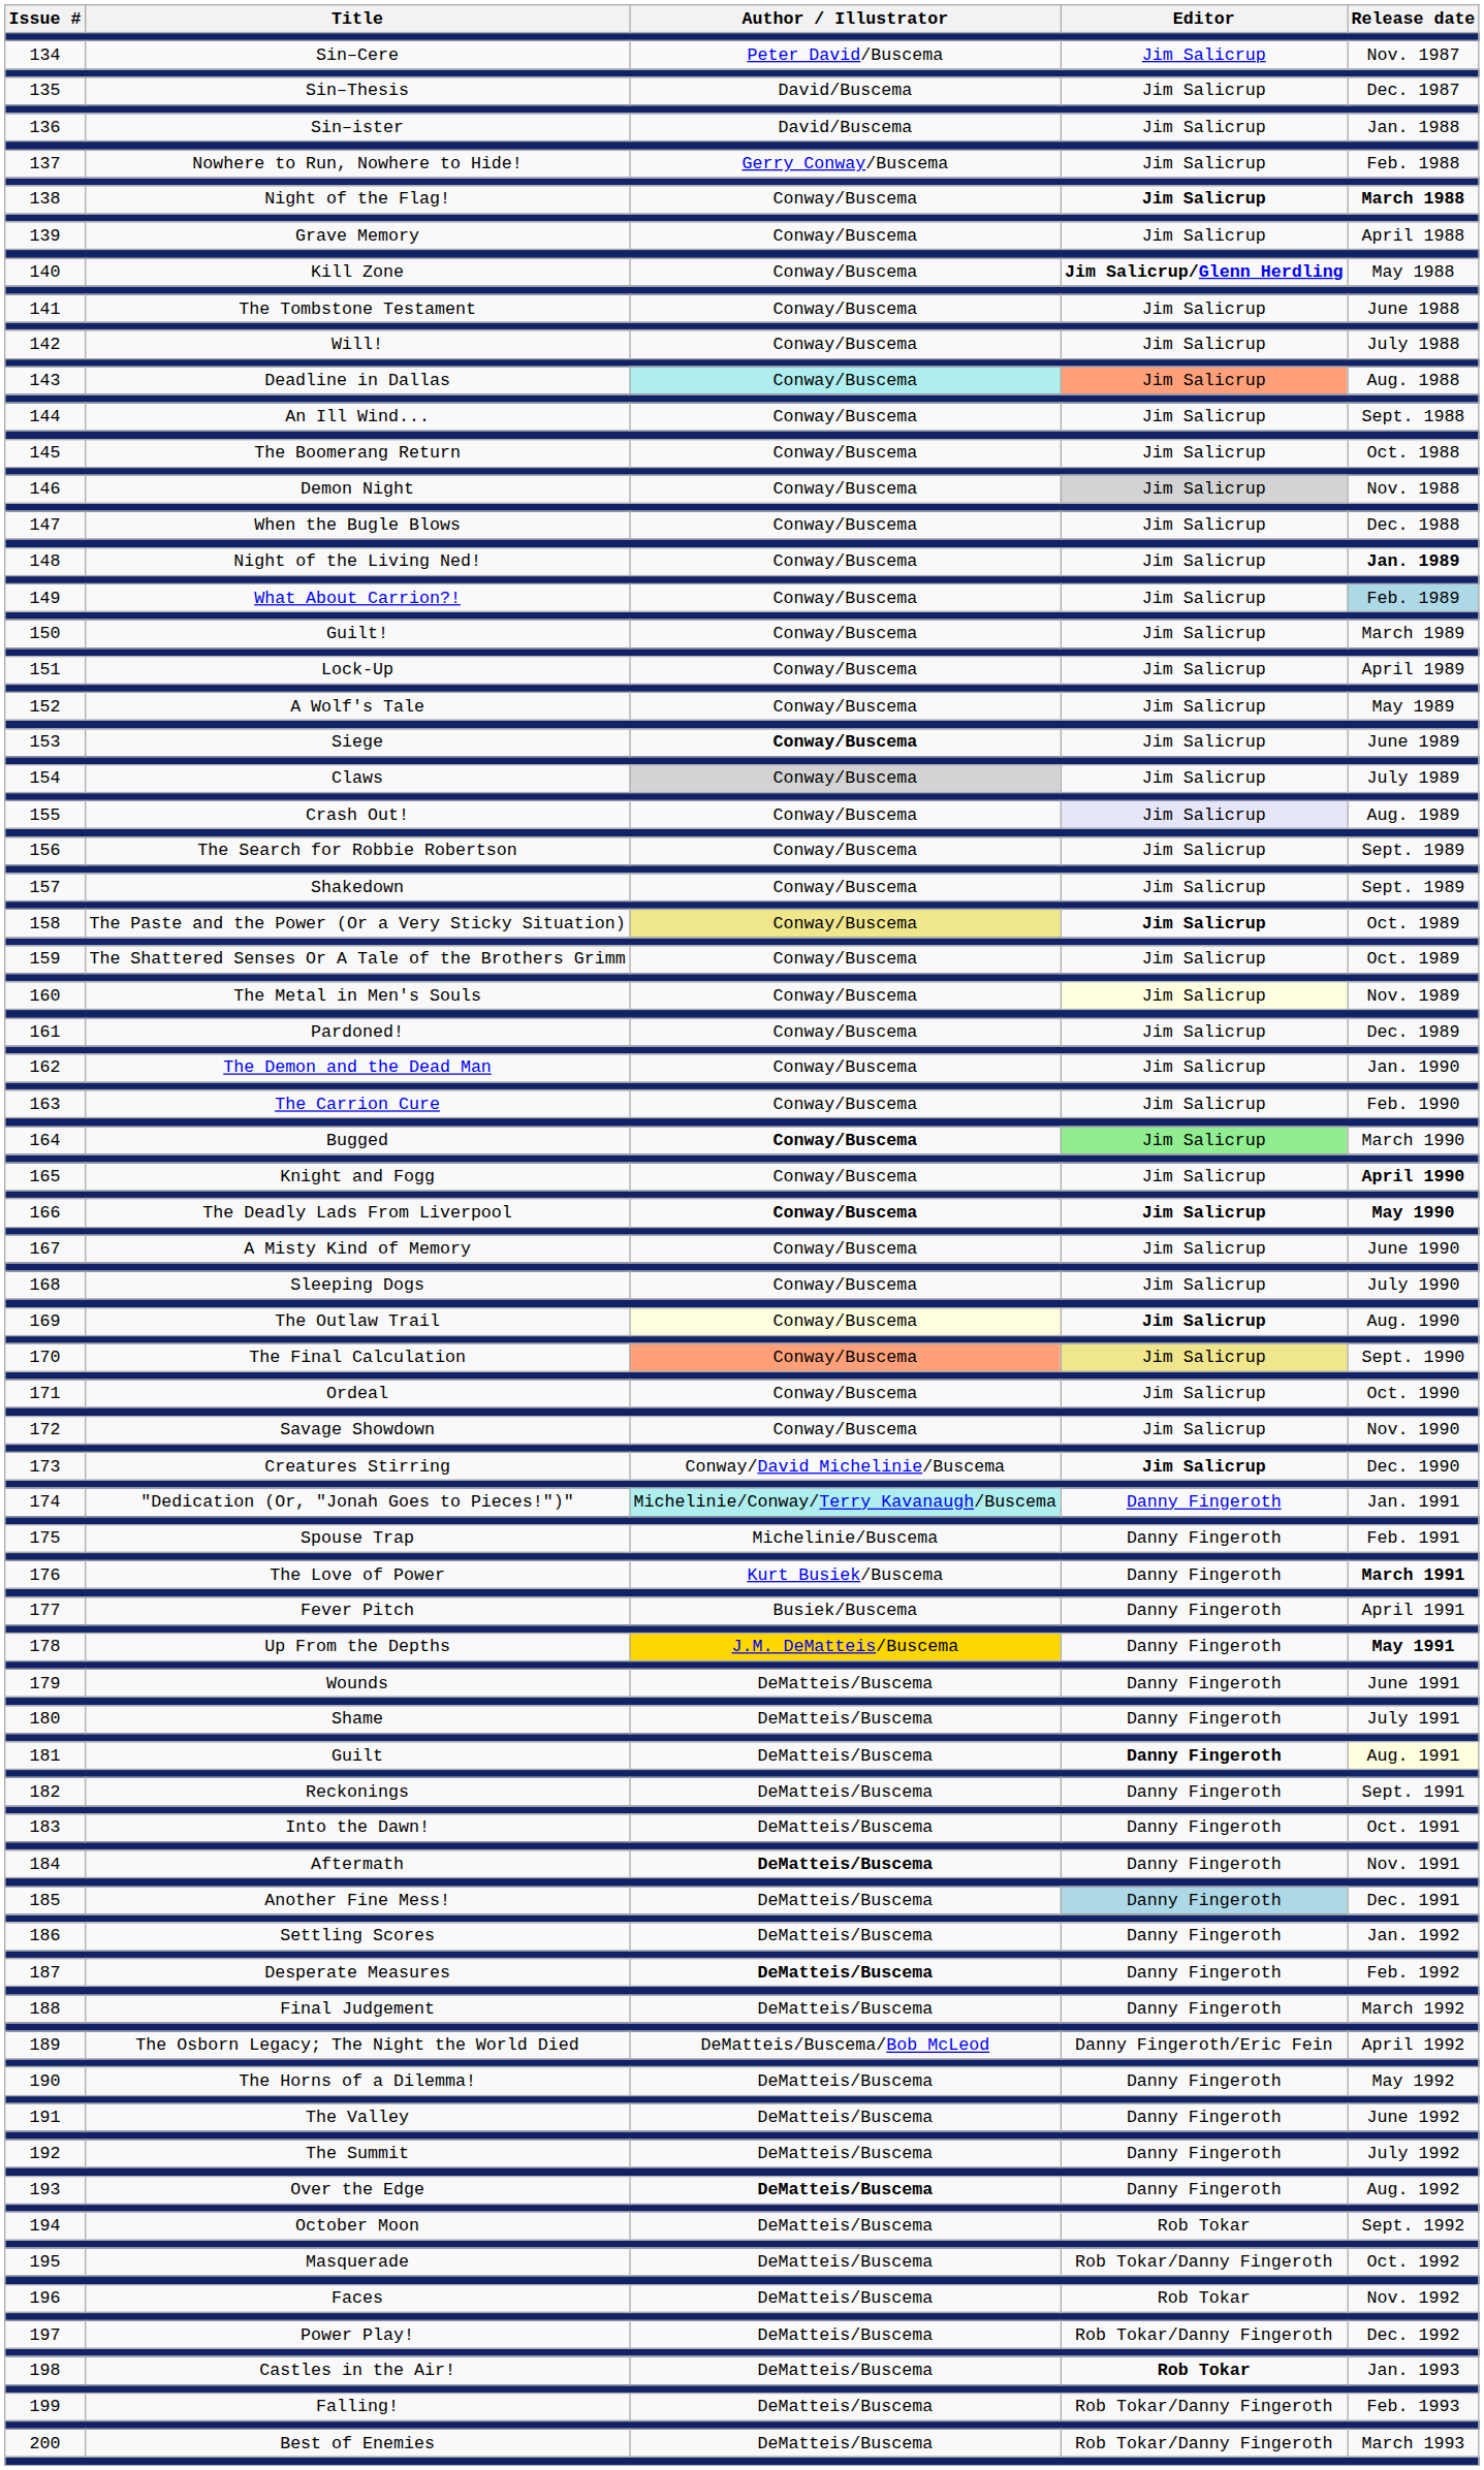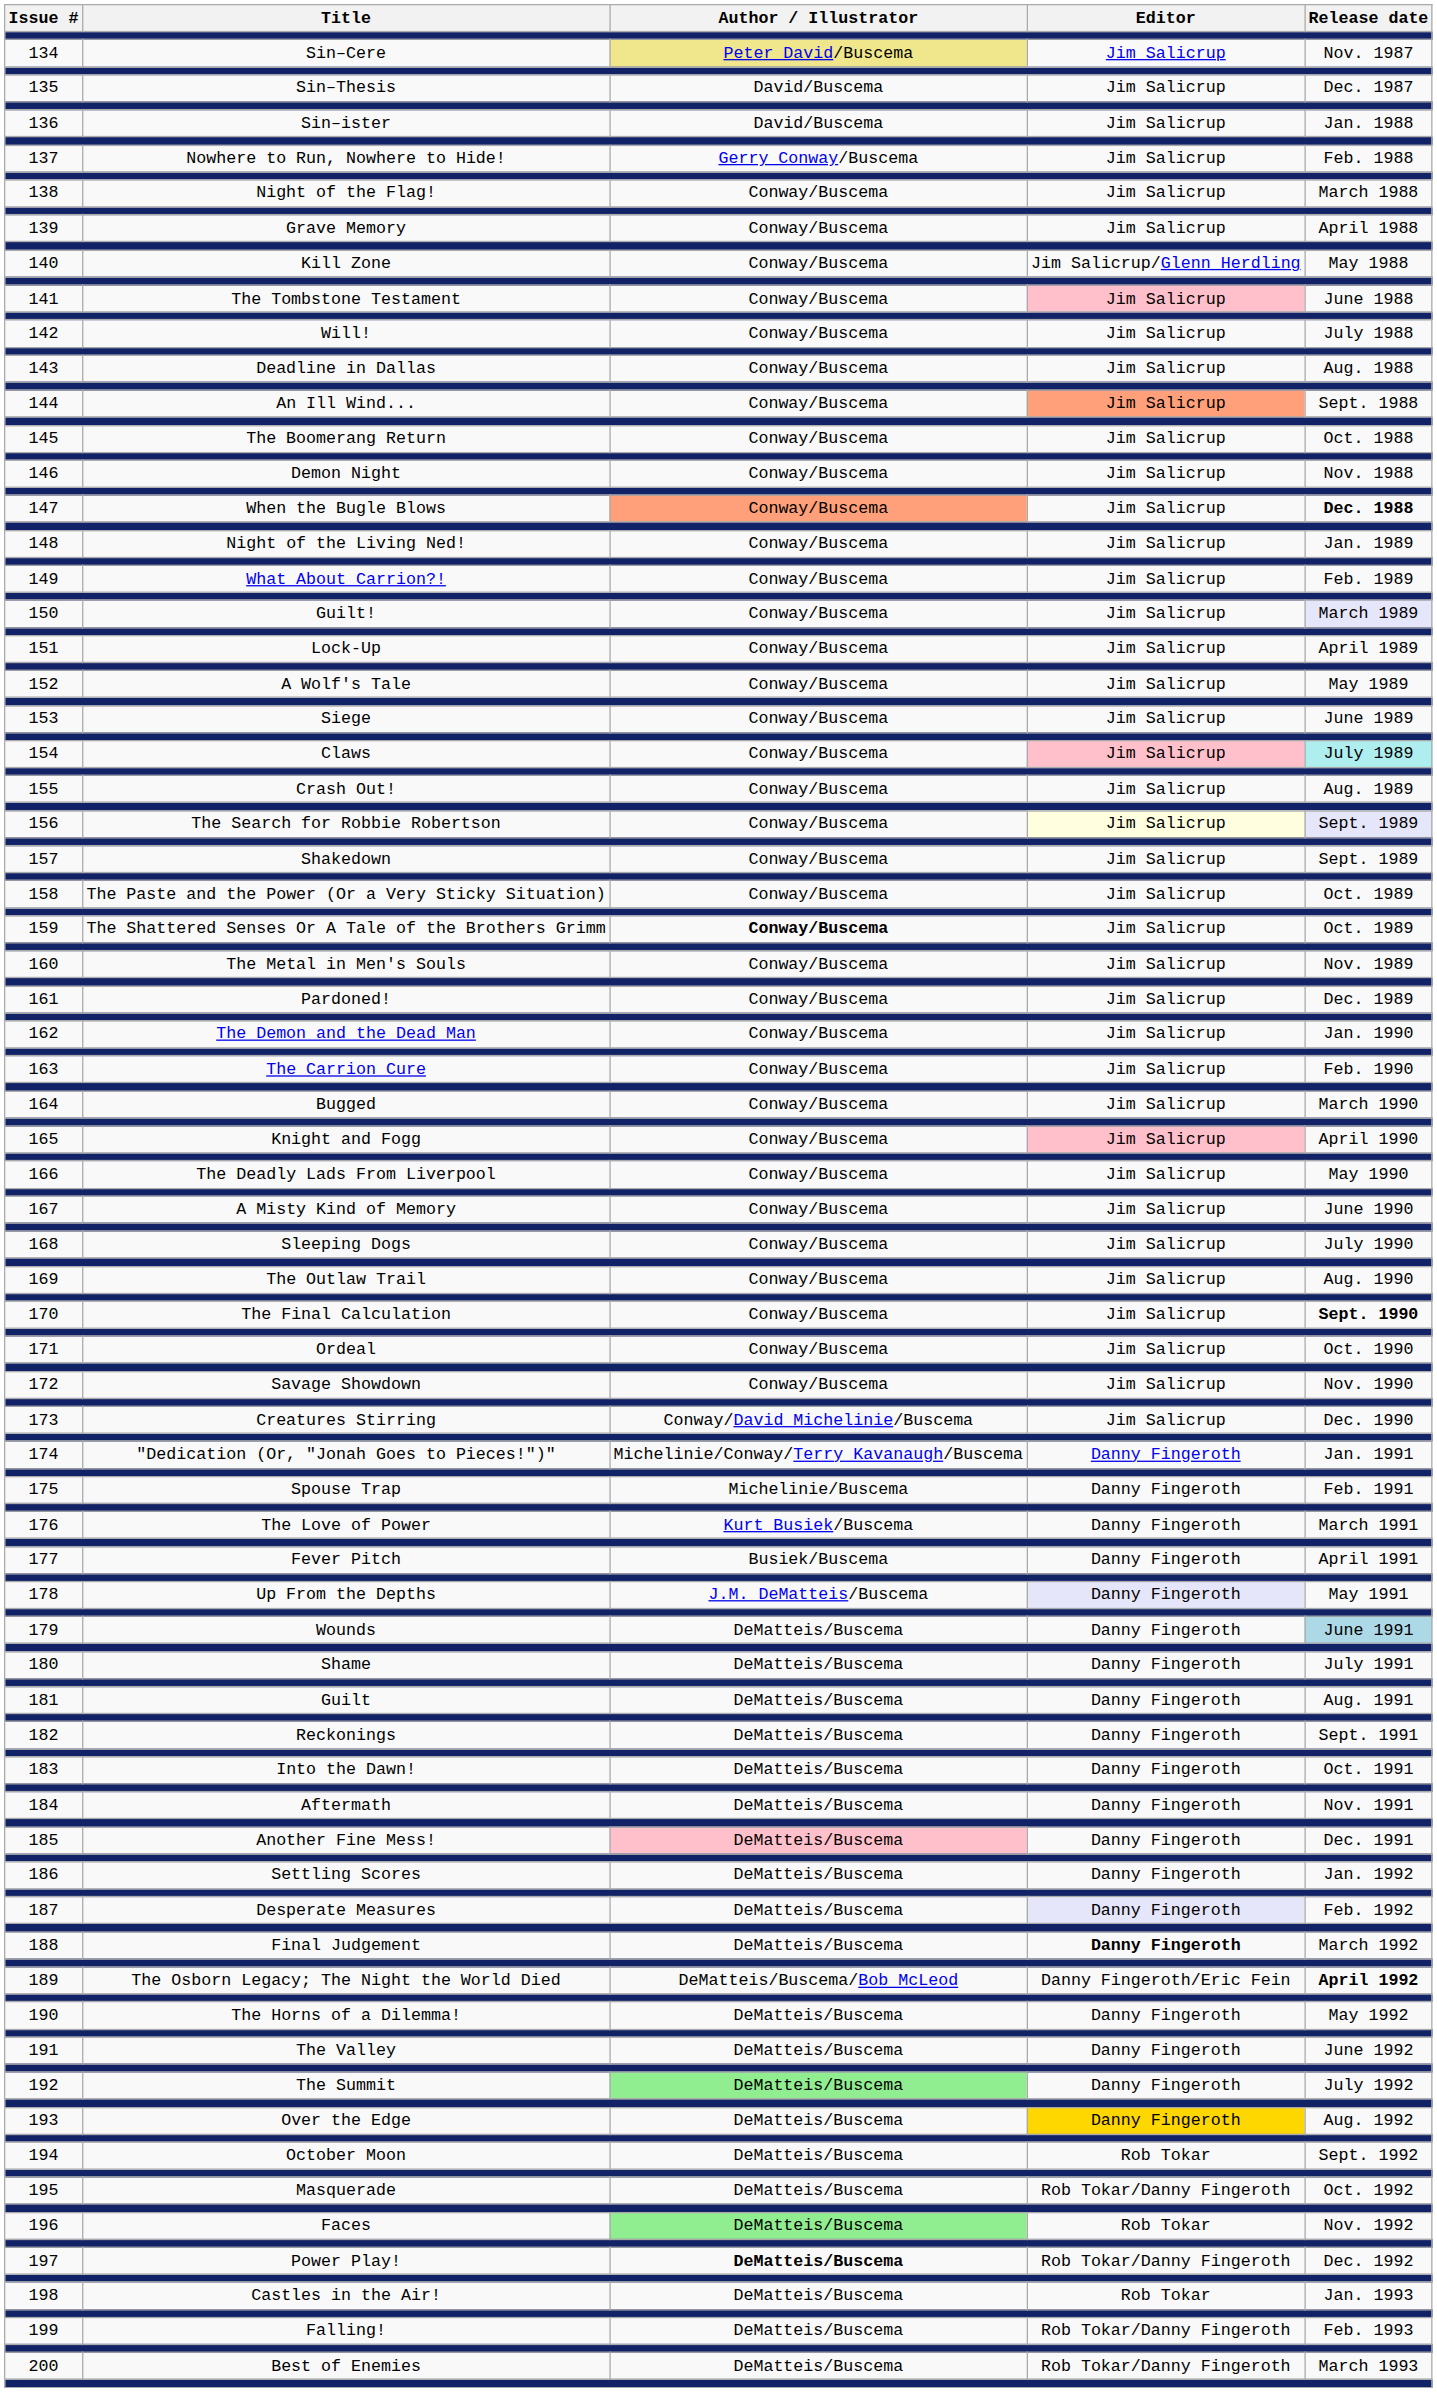134 | Author / Illustrator: no background -> khaki background
138 | Editor: bold -> normal
138 | Release date: bold -> normal
140 | Editor: bold -> normal
141 | Editor: no background -> pink background
143 | Author / Illustrator: paleturquoise background -> no background
143 | Editor: lightsalmon background -> no background
144 | Editor: no background -> lightsalmon background
146 | Editor: lightgrey background -> no background
147 | Author / Illustrator: no background -> lightsalmon background
147 | Release date: normal -> bold
148 | Release date: bold -> normal
149 | Release date: lightblue background -> no background
150 | Release date: no background -> lavender background
153 | Author / Illustrator: bold -> normal
154 | Author / Illustrator: lightgrey background -> no background
154 | Editor: no background -> pink background
154 | Release date: no background -> paleturquoise background
155 | Editor: lavender background -> no background
156 | Editor: no background -> lightyellow background
156 | Release date: no background -> lavender background
158 | Author / Illustrator: khaki background -> no background
158 | Editor: bold -> normal
159 | Author / Illustrator: normal -> bold
160 | Editor: lightyellow background -> no background
164 | Author / Illustrator: bold -> normal
164 | Editor: lightgreen background -> no background
165 | Editor: no background -> pink background
165 | Release date: bold -> normal
166 | Author / Illustrator: bold -> normal
166 | Editor: bold -> normal
166 | Release date: bold -> normal
169 | Author / Illustrator: lightyellow background -> no background
169 | Editor: bold -> normal
170 | Author / Illustrator: lightsalmon background -> no background
170 | Editor: khaki background -> no background
170 | Release date: normal -> bold
173 | Editor: bold -> normal
174 | Author / Illustrator: paleturquoise background -> no background
176 | Release date: bold -> normal
178 | Author / Illustrator: gold background -> no background
178 | Editor: no background -> lavender background
178 | Release date: bold -> normal
179 | Release date: no background -> lightblue background
181 | Editor: bold -> normal
181 | Release date: lightyellow background -> no background
184 | Author / Illustrator: bold -> normal
185 | Author / Illustrator: no background -> pink background
185 | Editor: lightblue background -> no background
187 | Author / Illustrator: bold -> normal
187 | Editor: no background -> lavender background
188 | Editor: normal -> bold
189 | Release date: normal -> bold
192 | Author / Illustrator: no background -> lightgreen background
193 | Author / Illustrator: bold -> normal
193 | Editor: no background -> gold background
196 | Author / Illustrator: no background -> lightgreen background
197 | Author / Illustrator: normal -> bold
198 | Editor: bold -> normal
